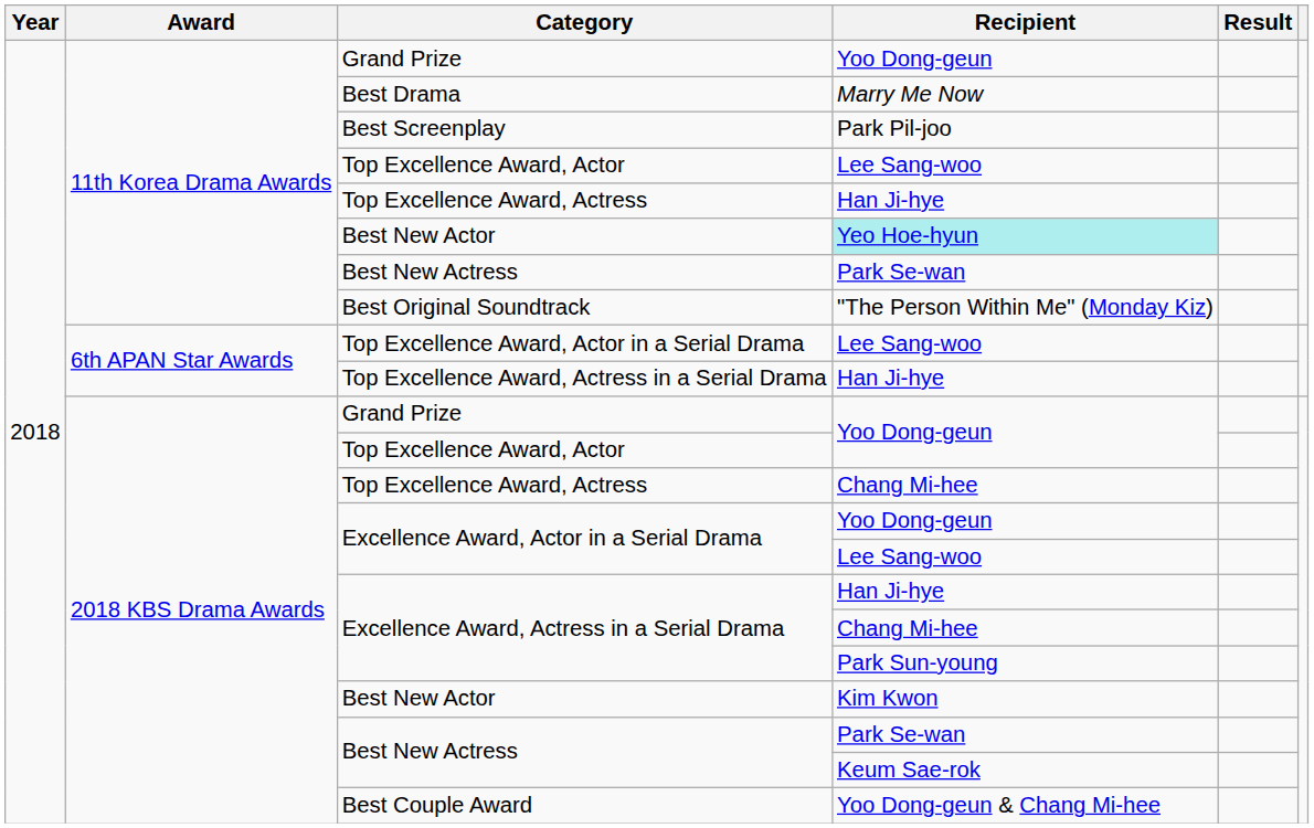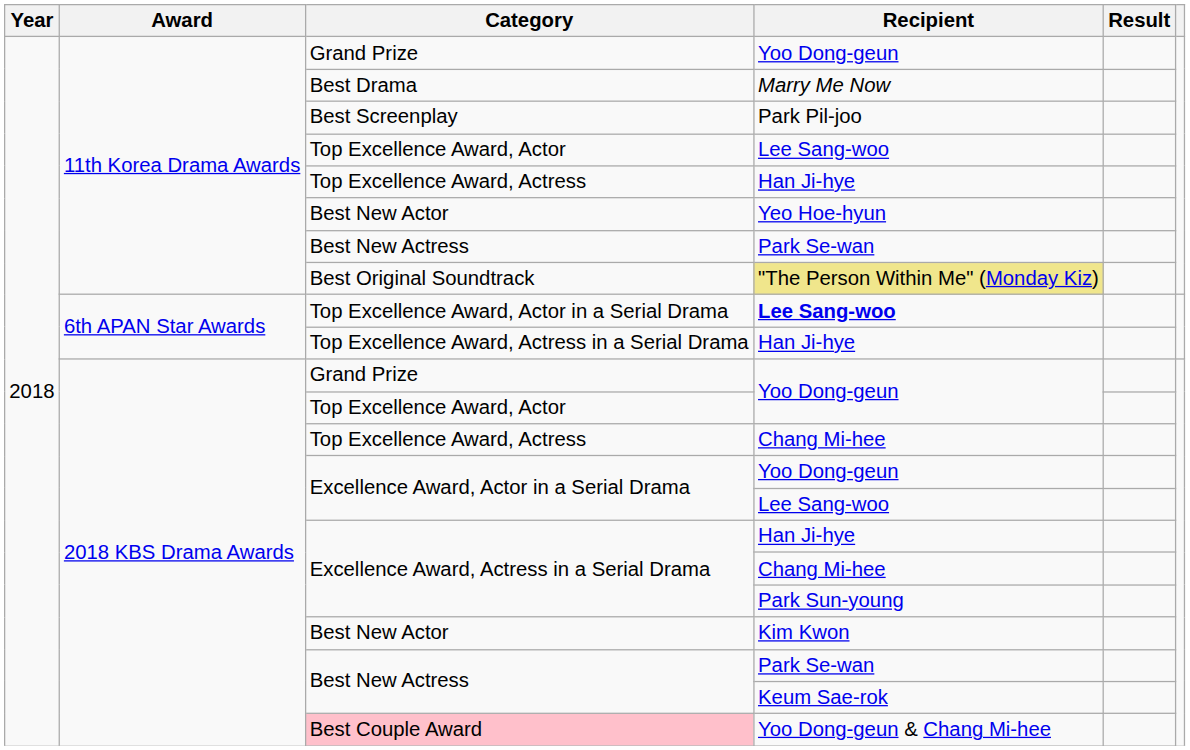Best New Actor / Yeo Hoe-hyun | Recipient: paleturquoise background -> no background
Best Original Soundtrack | Recipient: no background -> khaki background
Top Excellence Award, Actor in a Serial Drama | Recipient: normal -> bold
Best Couple Award | Category: no background -> pink background
